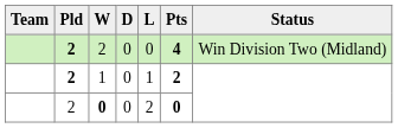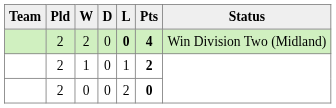row 2 | Pld: bold -> normal
row 2 | L: normal -> bold
row 3 | Pld: bold -> normal
row 4 | W: bold -> normal
